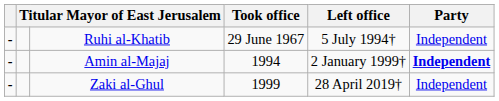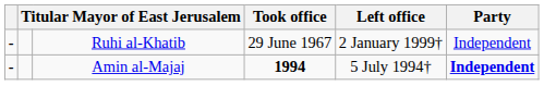Ruhi al-Khatib | Left office: 5 July 1994† -> 2 January 1999†
Amin al-Majaj | Took office: normal -> bold
Amin al-Majaj | Left office: 2 January 1999† -> 5 July 1994†
- row: - | Zaki al-Ghul | 1999 | 28 April 2019† | Independent
